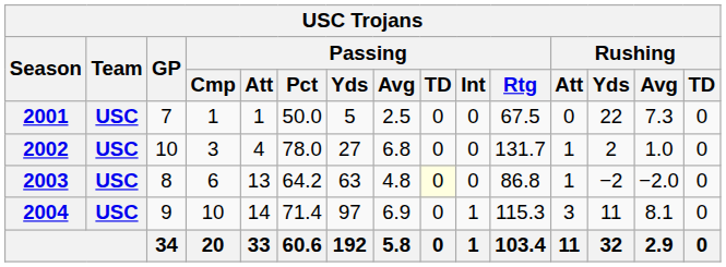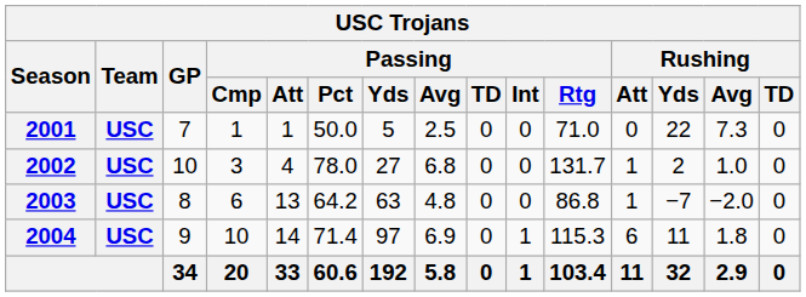2001 | Passing / Rtg: 67.5 -> 71.0
2003 | Passing / TD: lightyellow background -> no background
2003 | Rushing / Yds: −2 -> −7
2004 | Rushing / Att: 3 -> 6
2004 | Rushing / Avg: 8.1 -> 1.8
